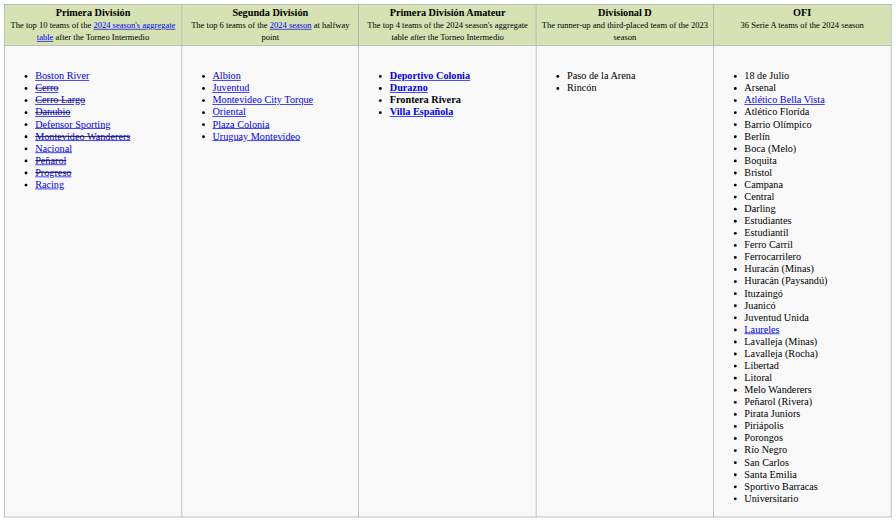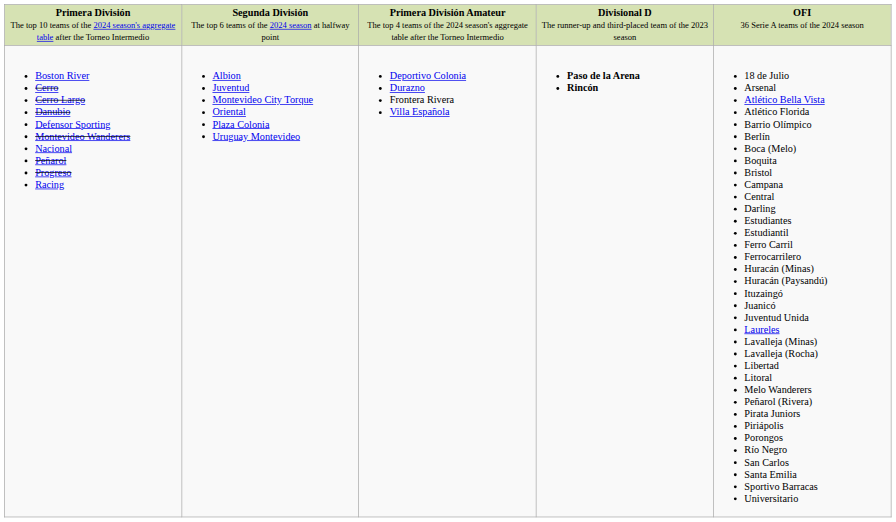row 2 | column 3: bold -> normal
row 2 | column 4: normal -> bold
